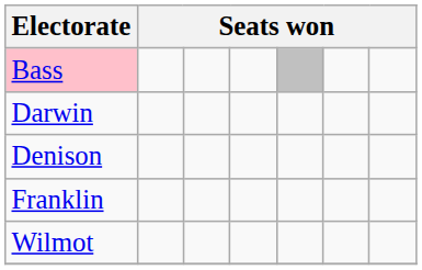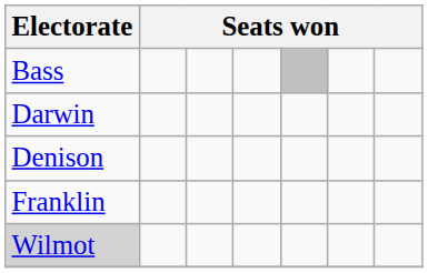Bass | Electorate: pink background -> no background
Wilmot | Electorate: no background -> lightgrey background
